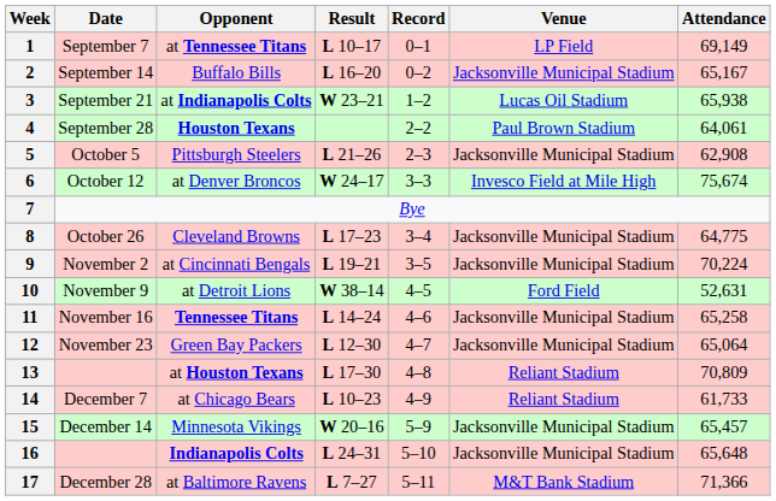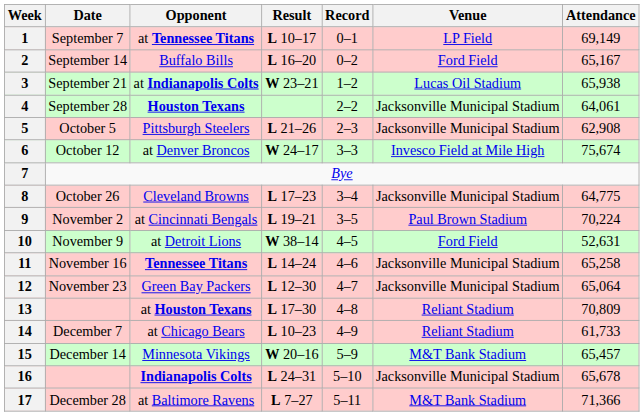2 | Venue: Jacksonville Municipal Stadium -> Ford Field
4 | Venue: Paul Brown Stadium -> Jacksonville Municipal Stadium
9 | Venue: Jacksonville Municipal Stadium -> Paul Brown Stadium
15 | Venue: Jacksonville Municipal Stadium -> M&T Bank Stadium
16 | Attendance: 65,648 -> 65,678
